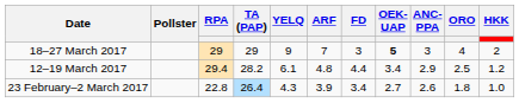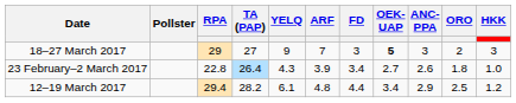18–27 March 2017 | TA (PAP): 29 -> 27
18–27 March 2017 | ORO: 4 -> 2
18–27 March 2017 | HKK: 2 -> 3
rows swapped: 12–19 March 2017 <-> 23 February–2 March 2017
